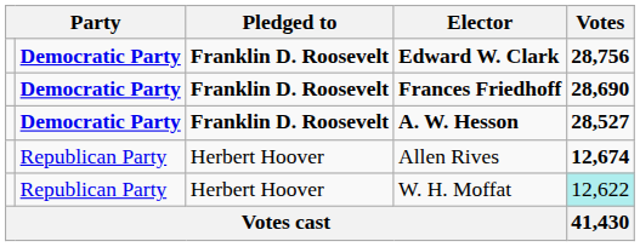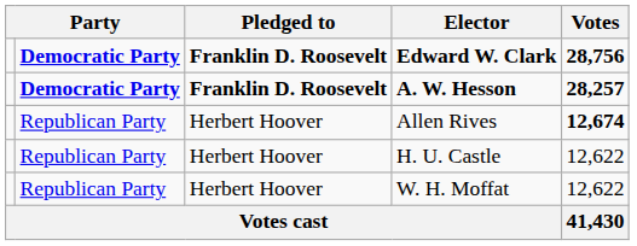- row: Democratic Party | Franklin D. Roosevelt | Frances Friedhoff | 28,690
A. W. Hesson | Votes: 28,527 -> 28,257
+ row: Republican Party | Herbert Hoover | H. U. Castle | 12,622
W. H. Moffat | Votes: paleturquoise background -> no background
